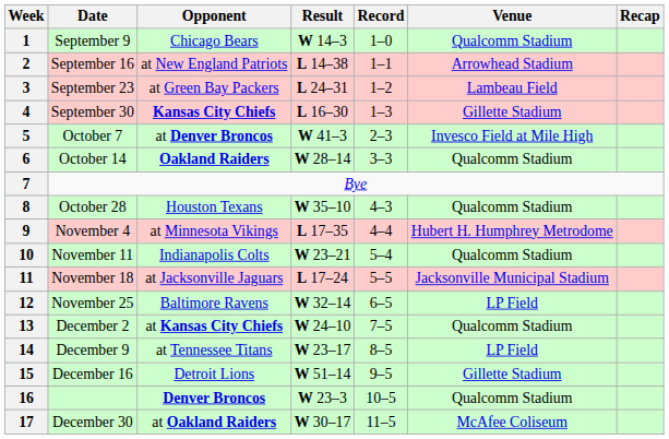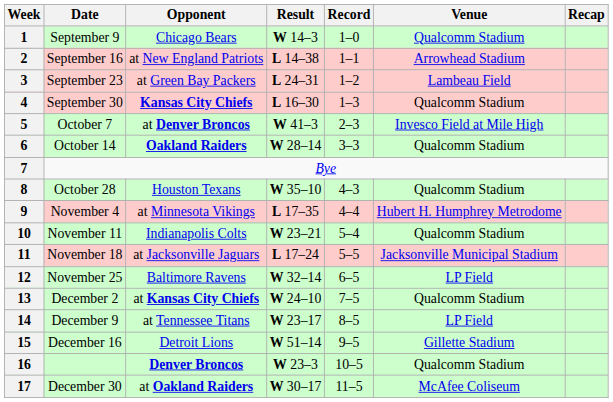4 | Venue: Gillette Stadium -> Qualcomm Stadium
